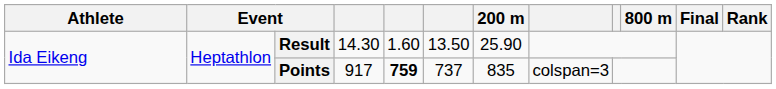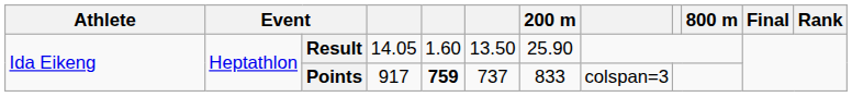Result | column 4: 14.30 -> 14.05
Points | 200 m: 835 -> 833
